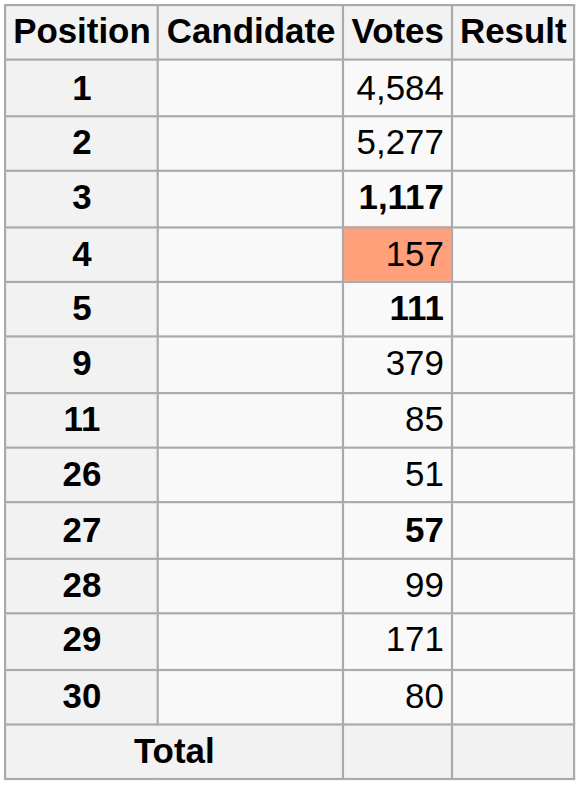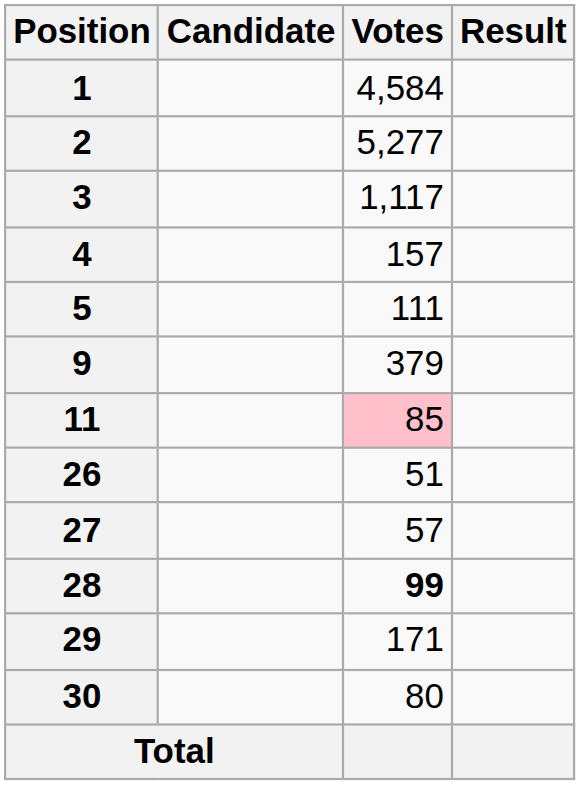3 | Votes: bold -> normal
4 | Votes: lightsalmon background -> no background
5 | Votes: bold -> normal
11 | Votes: no background -> pink background
27 | Votes: bold -> normal
28 | Votes: normal -> bold
